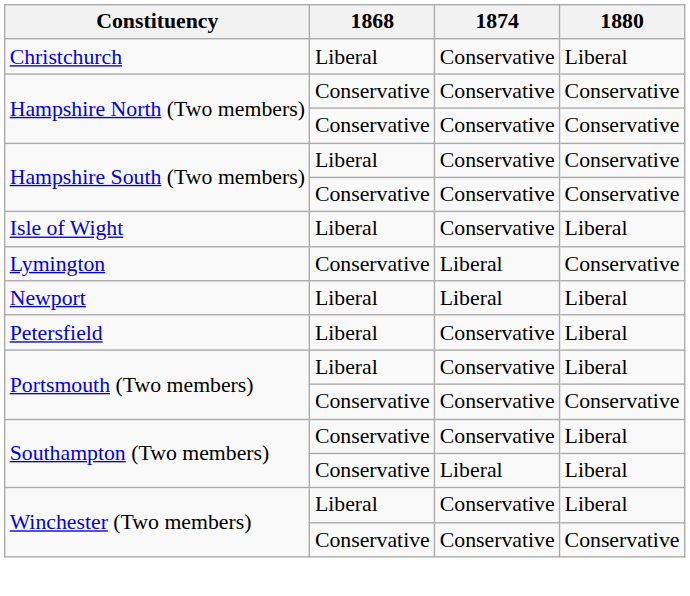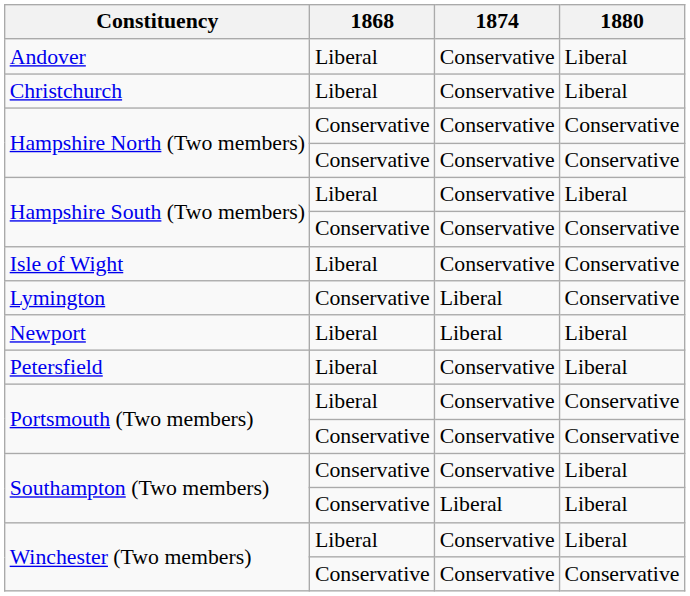+ row: Andover | Liberal | Conservative | Liberal
Hampshire South (Two members) / Liberal | 1880: Conservative -> Liberal
Isle of Wight | 1880: Liberal -> Conservative
Portsmouth (Two members) / Liberal | 1880: Liberal -> Conservative
